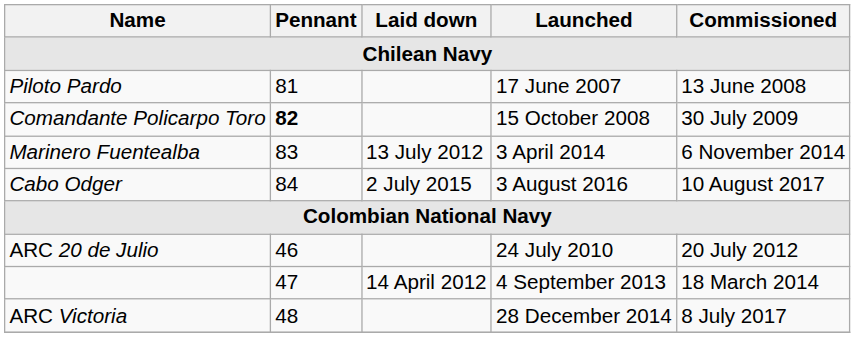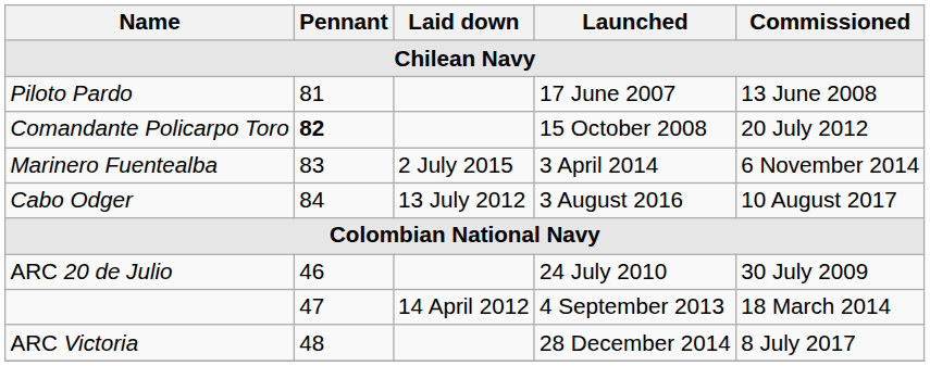Comandante Policarpo Toro | Commissioned: 30 July 2009 -> 20 July 2012
Marinero Fuentealba | Laid down: 13 July 2012 -> 2 July 2015
Cabo Odger | Laid down: 2 July 2015 -> 13 July 2012
ARC 20 de Julio | Commissioned: 20 July 2012 -> 30 July 2009
